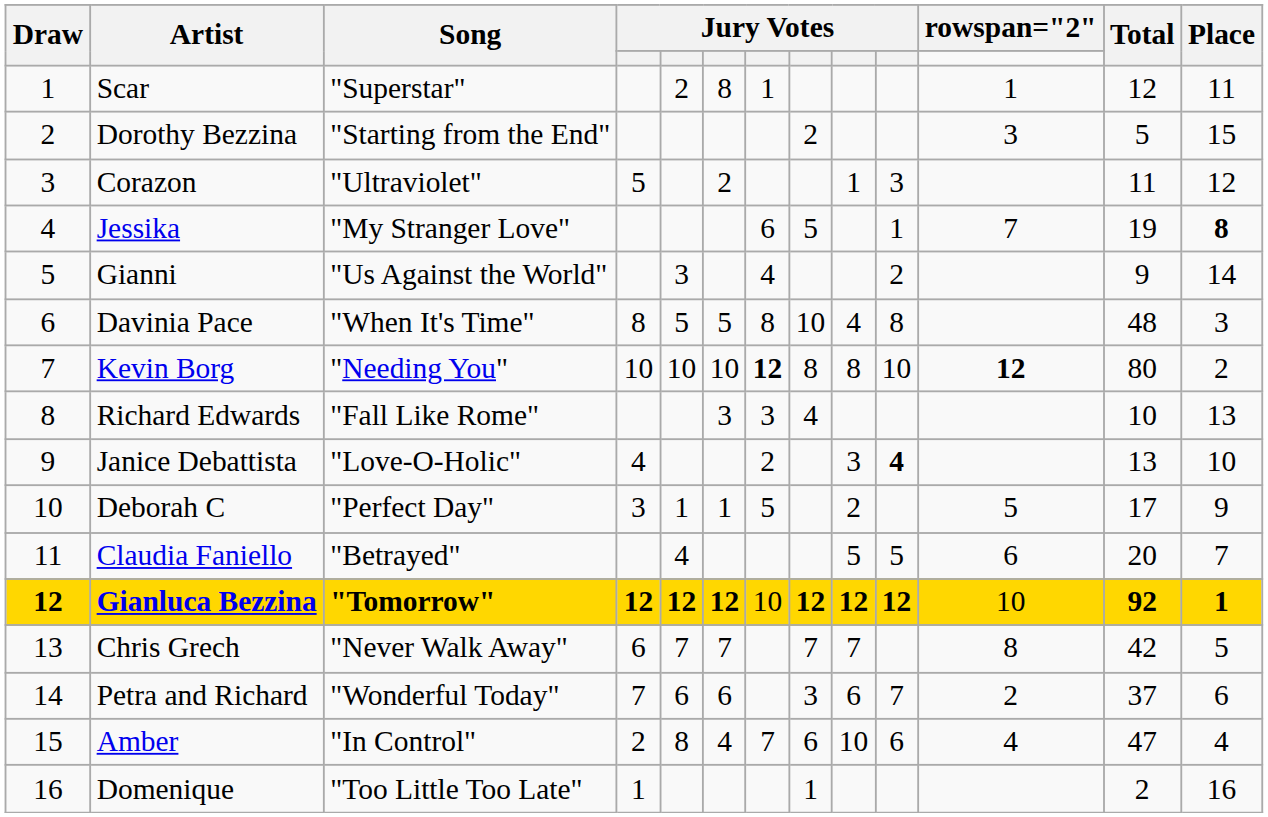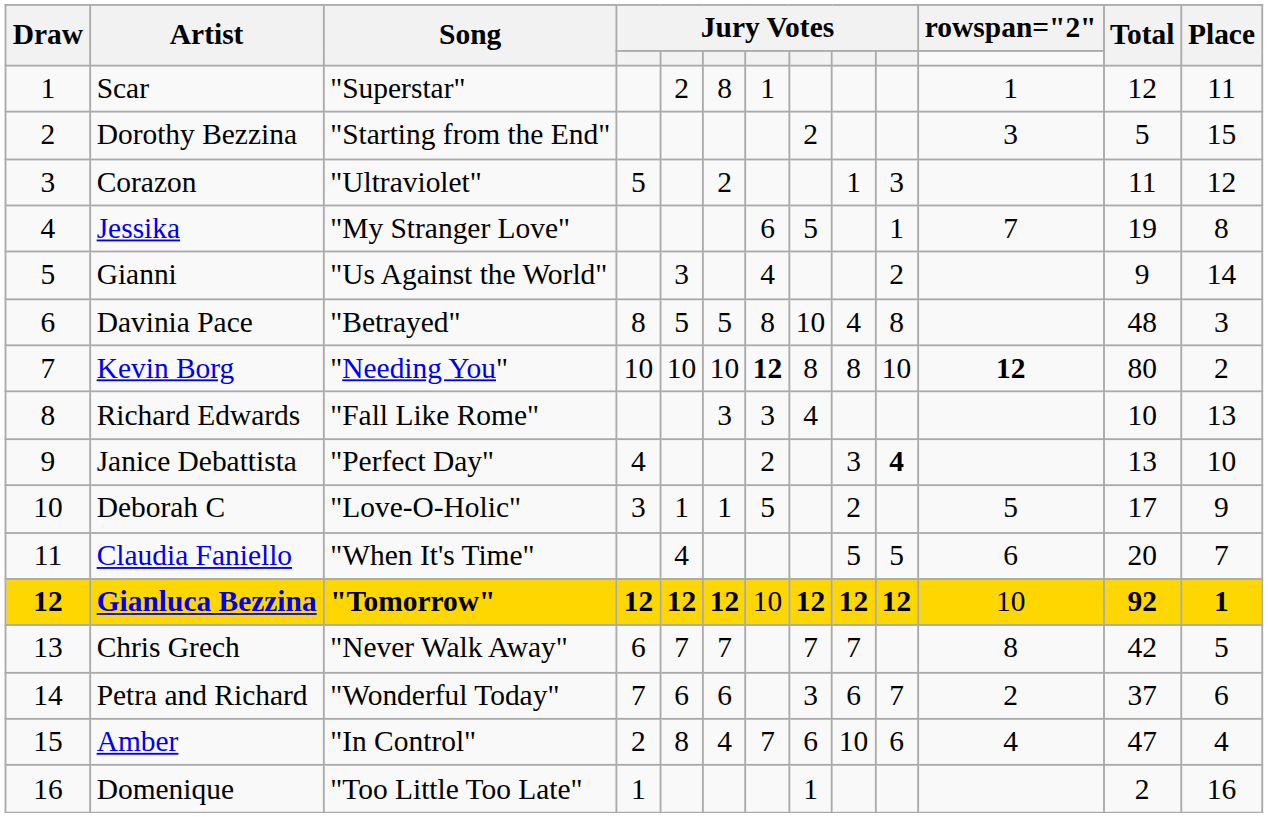Jessika | Place: bold -> normal
Davinia Pace | Song: "When It's Time" -> "Betrayed"
Janice Debattista | Song: "Love-O-Holic" -> "Perfect Day"
Deborah C | Song: "Perfect Day" -> "Love-O-Holic"
Claudia Faniello | Song: "Betrayed" -> "When It's Time"
